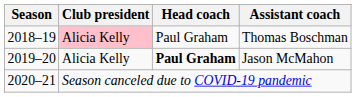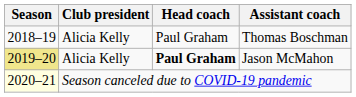Thomas Boschman | Club president: pink background -> no background
Jason McMahon | Season: no background -> khaki background
Season canceled due to COVID-19 pandemic | Season: no background -> lightyellow background
